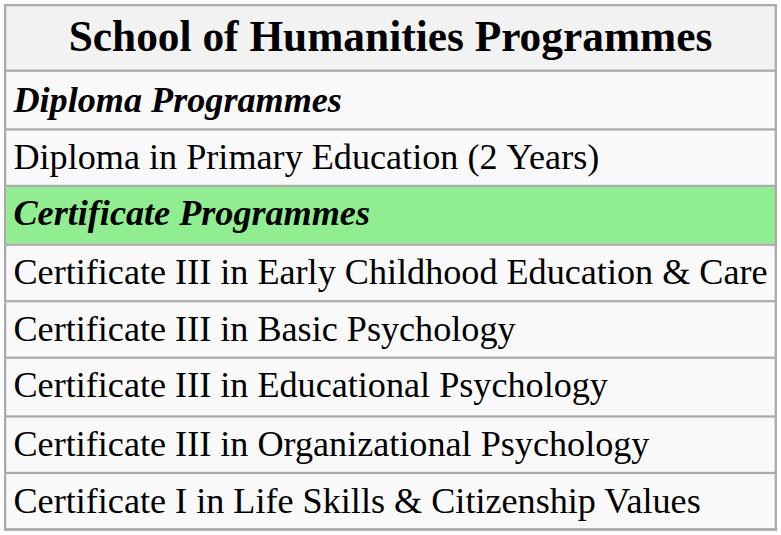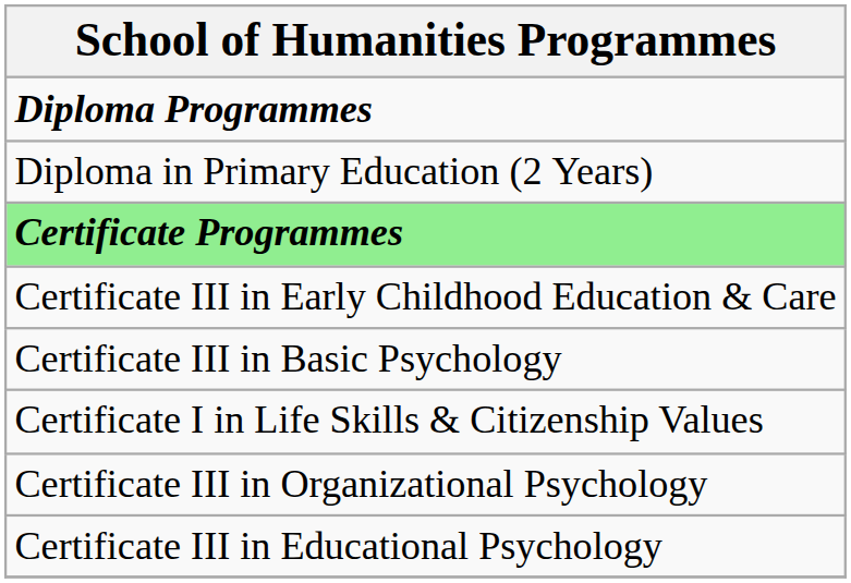row 7 | column 1: Certificate III in Educational Psychology -> Certificate I in Life Skills & Citizenship Values
row 9 | column 1: Certificate I in Life Skills & Citizenship Values -> Certificate III in Educational Psychology
